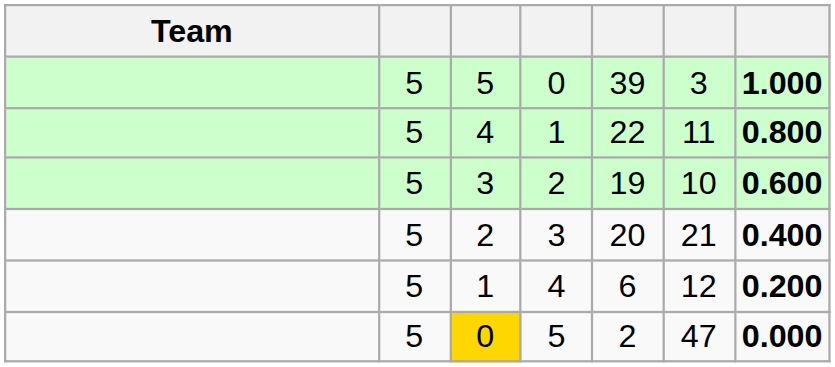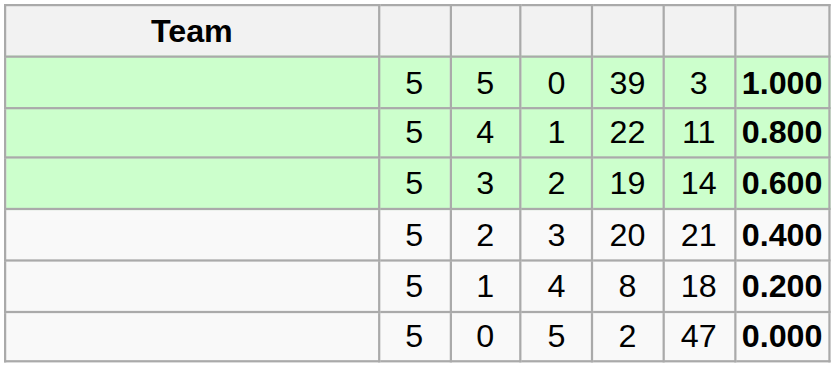row 4 | column 6: 10 -> 14
row 6 | column 5: 6 -> 8
row 6 | column 6: 12 -> 18
row 7 | column 3: gold background -> no background
